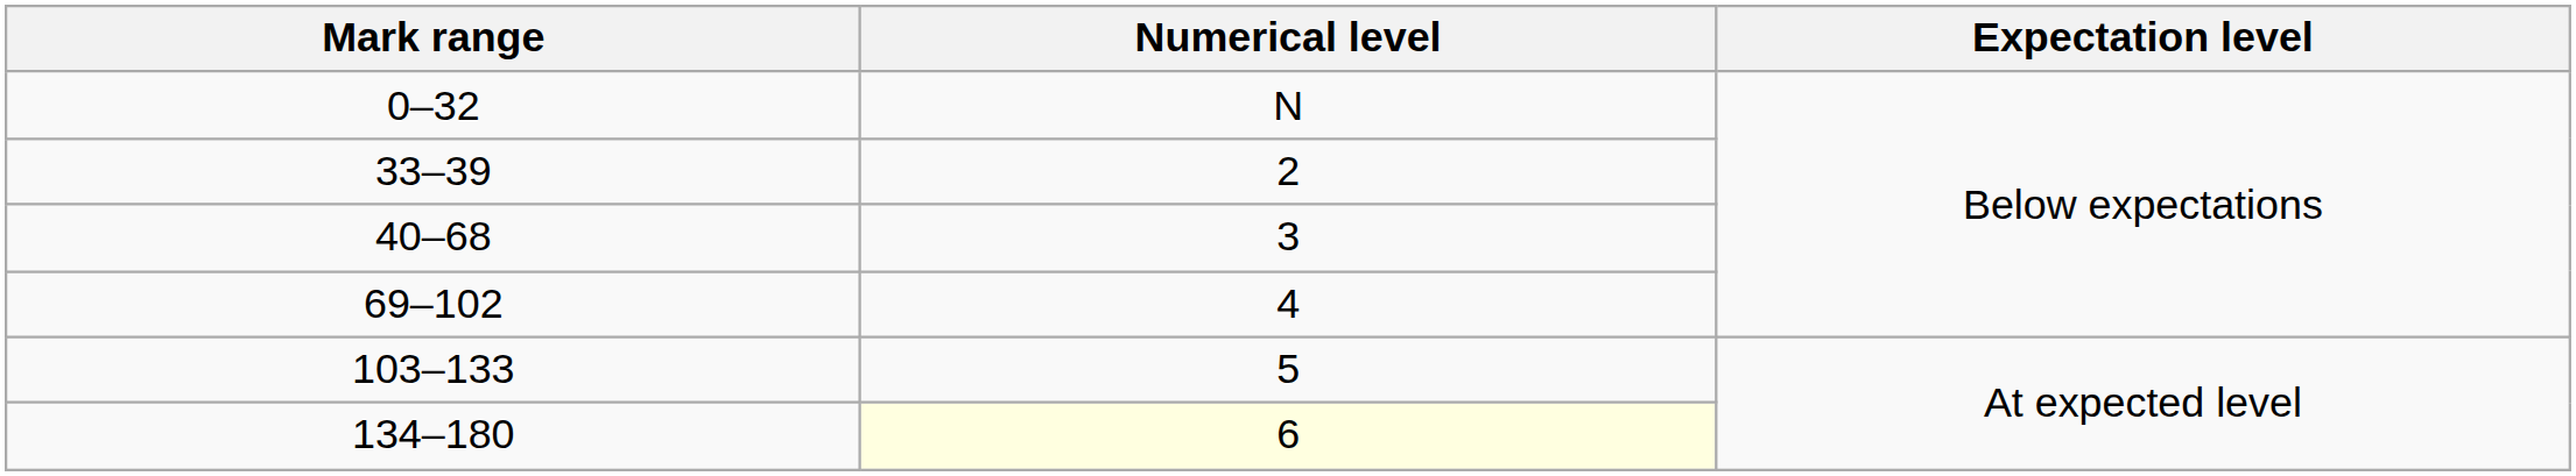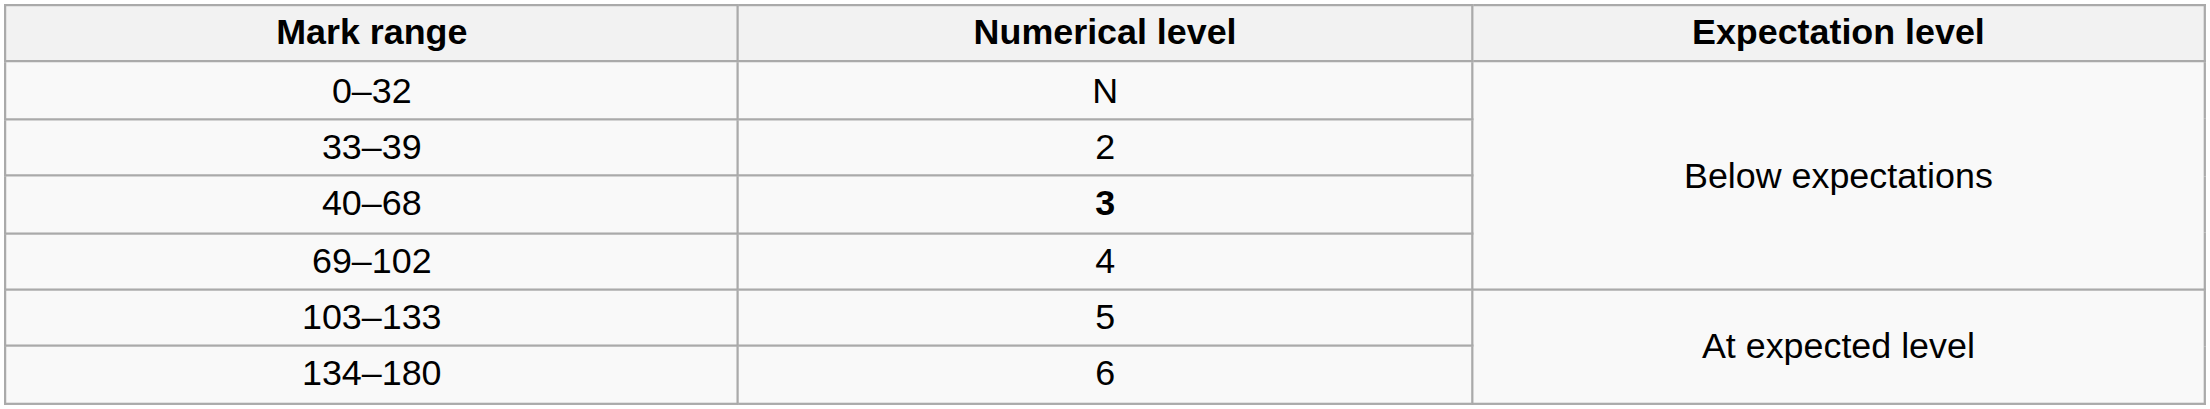40–68 | Numerical level: normal -> bold
134–180 | Numerical level: lightyellow background -> no background
